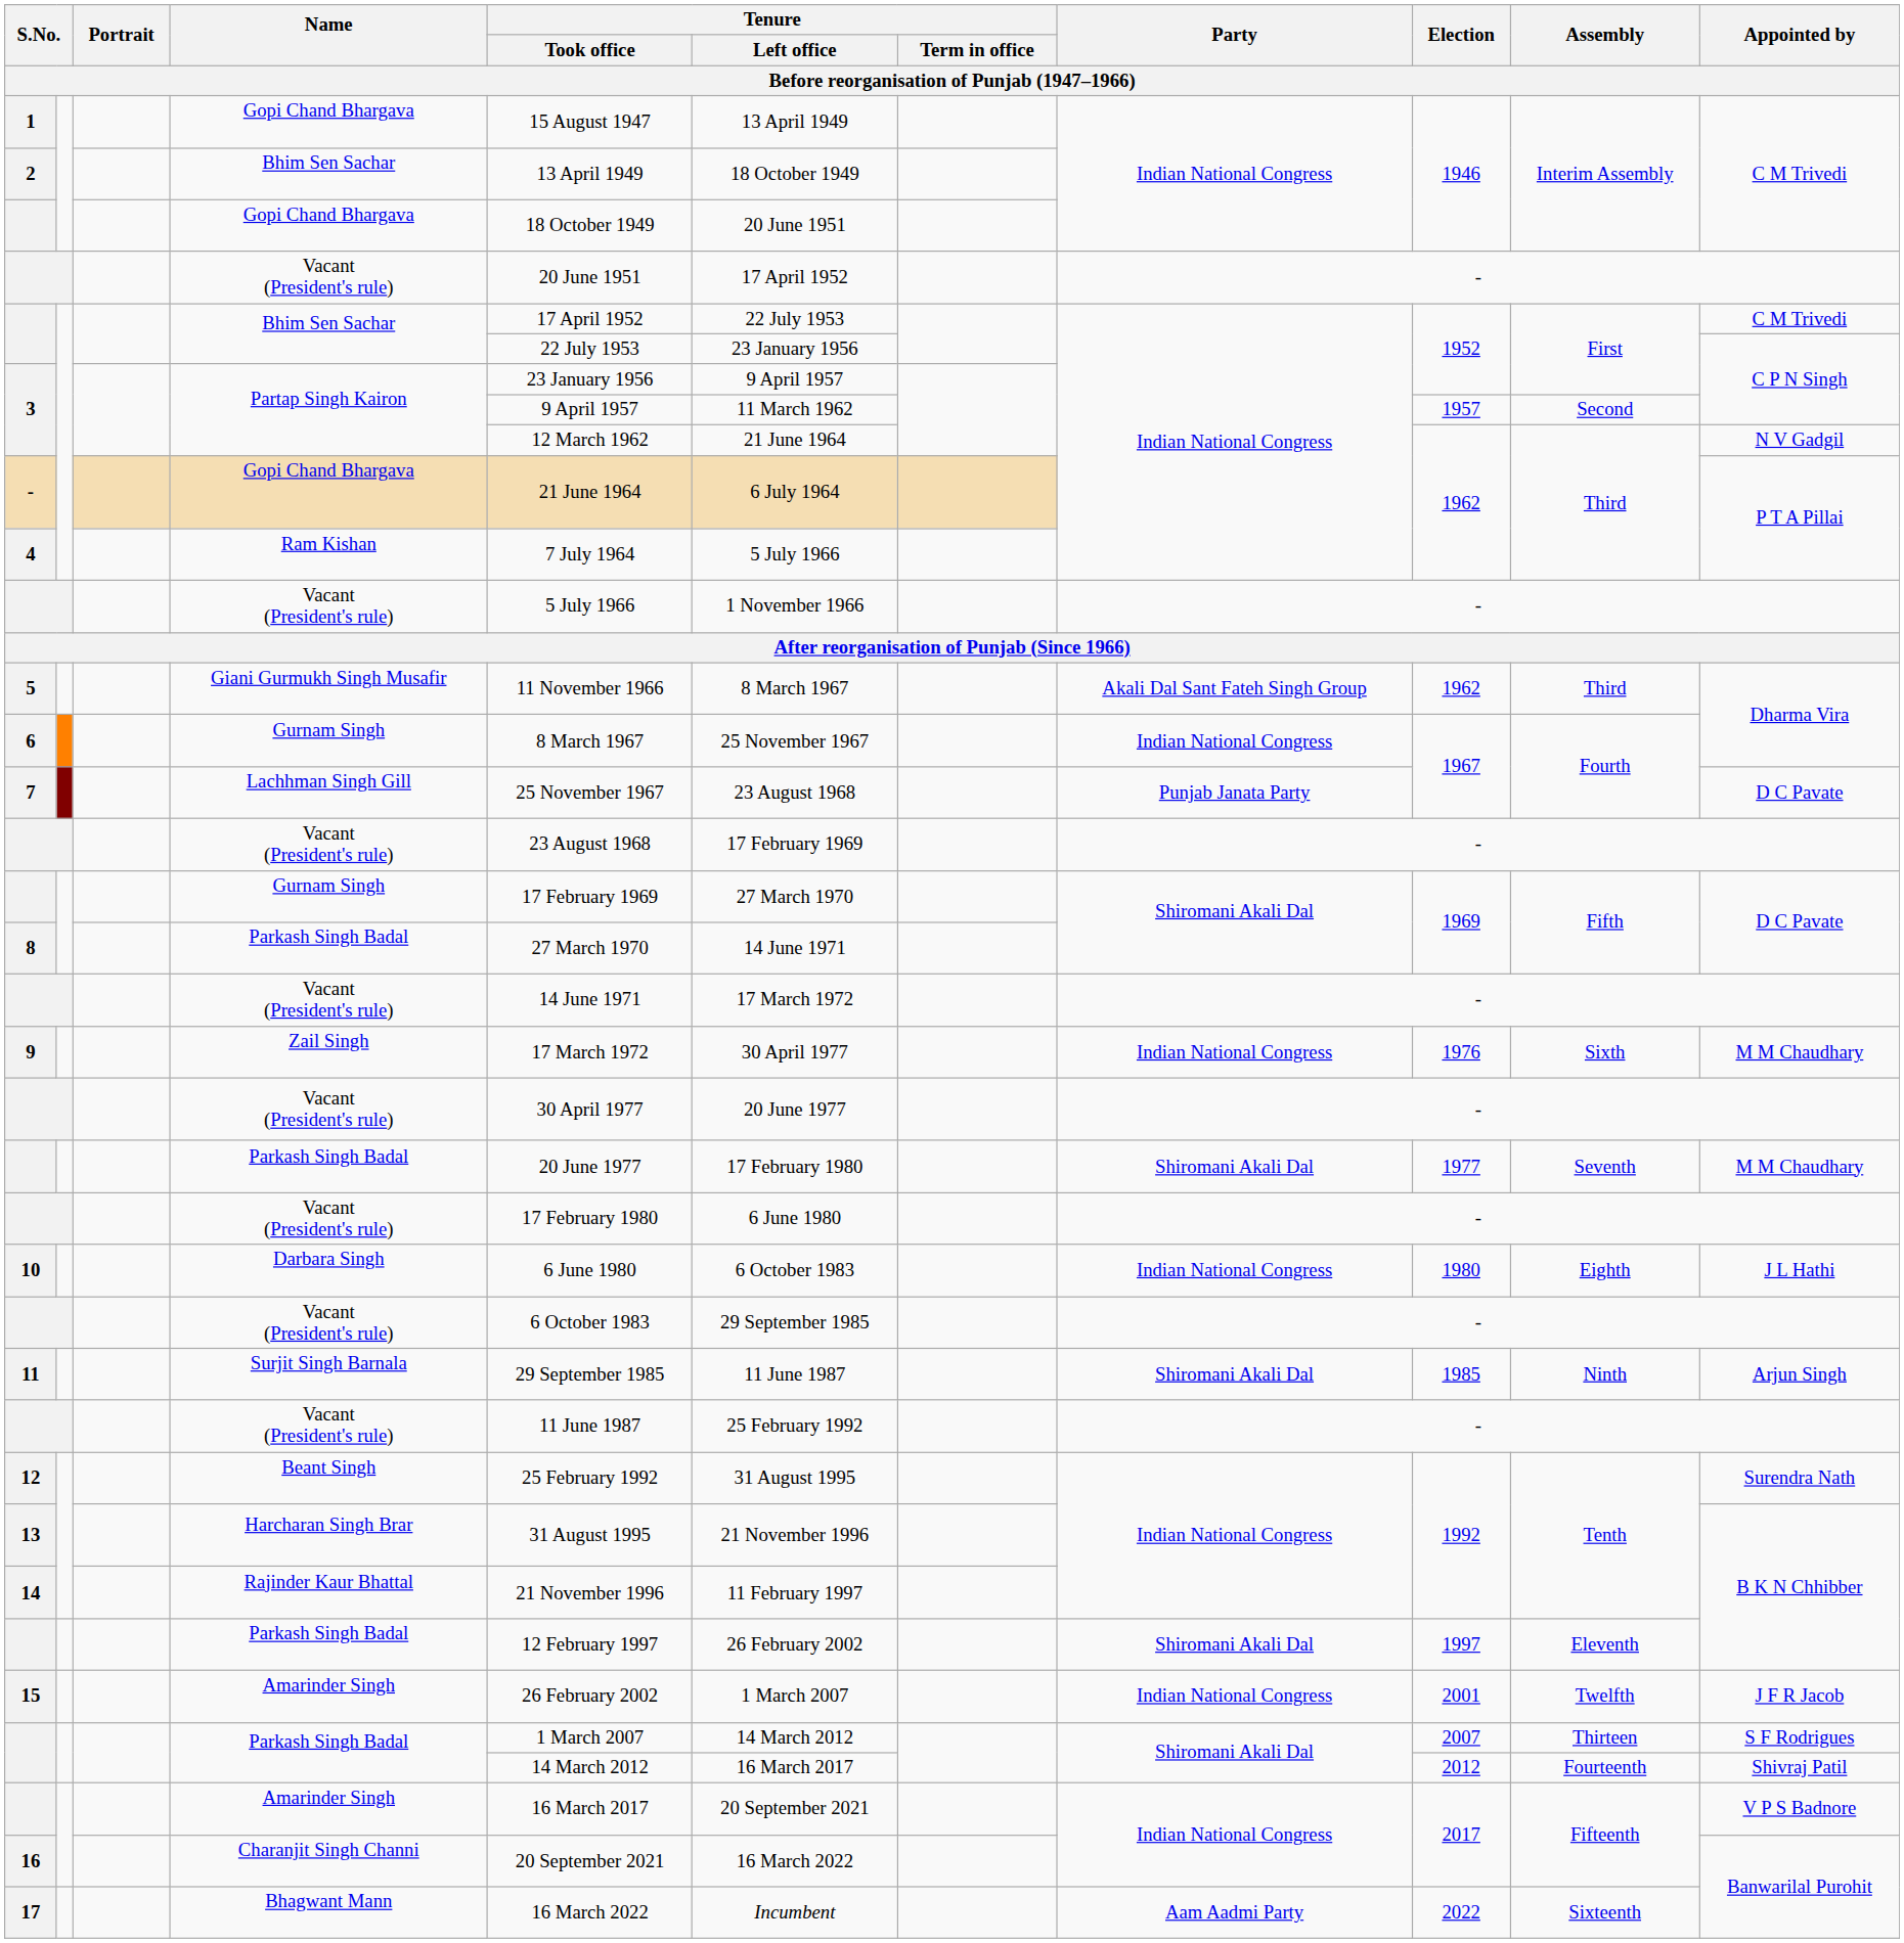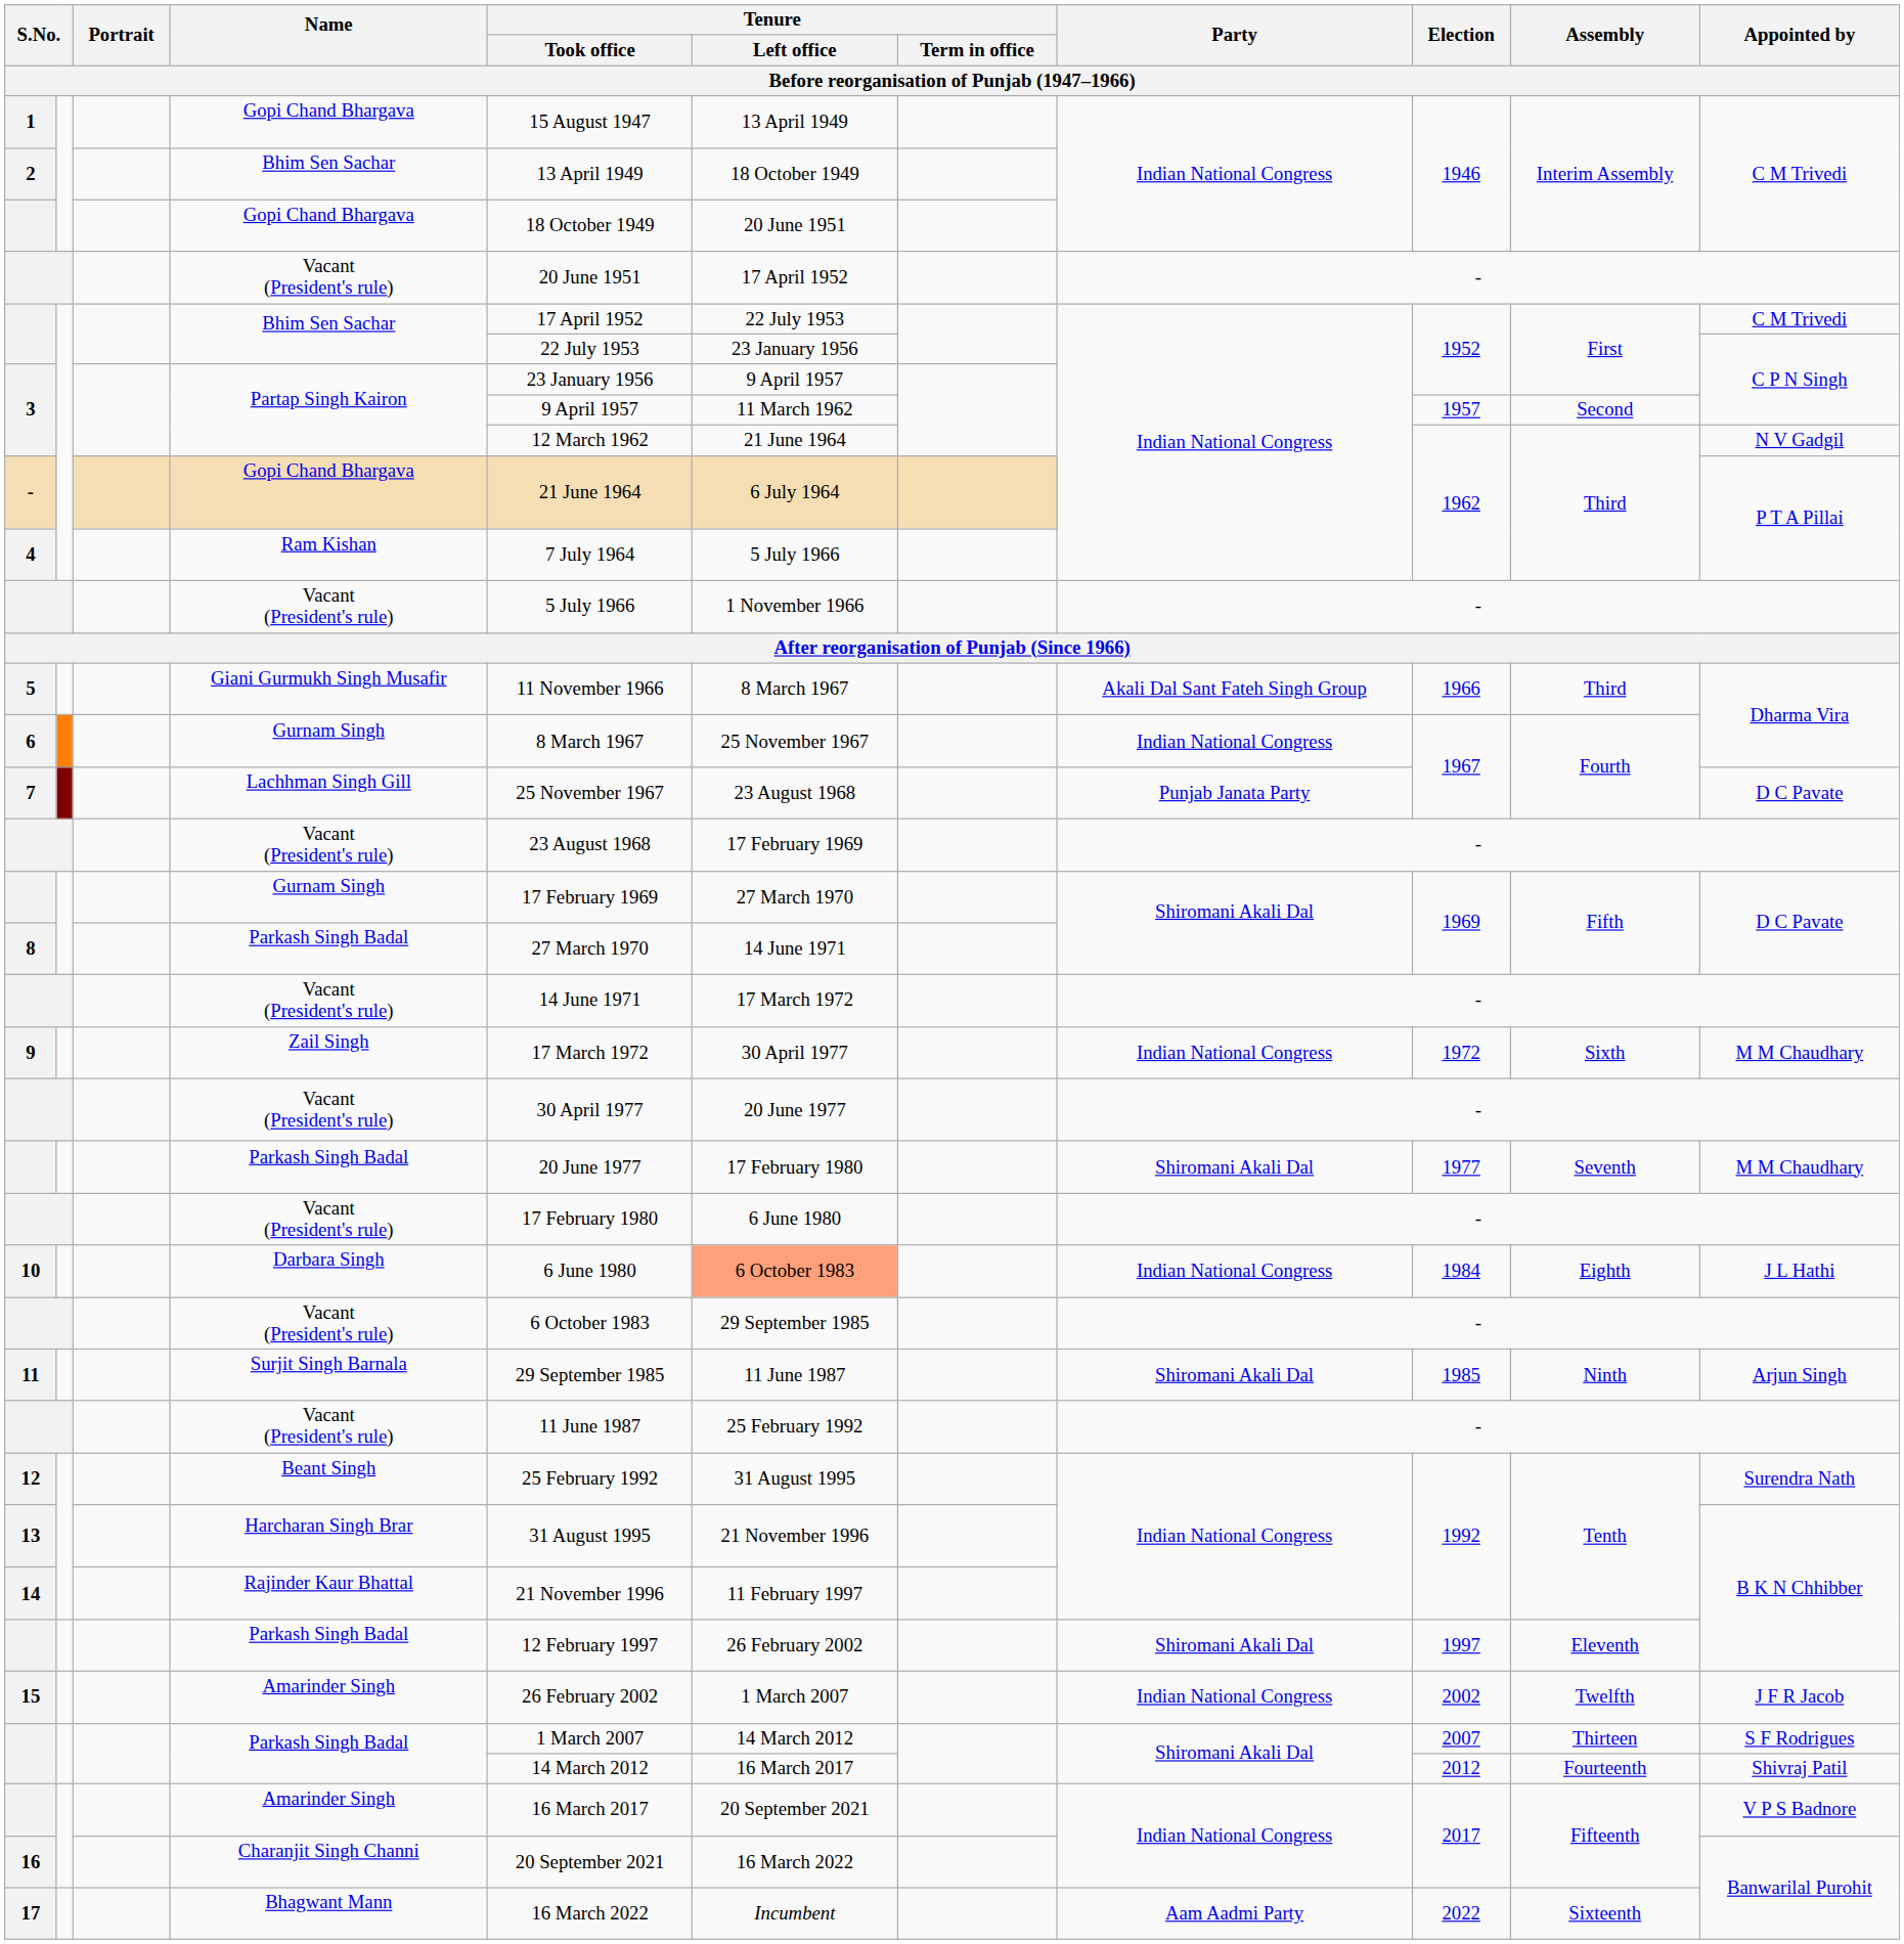5 | Election: 1962 -> 1966
9 | Election: 1976 -> 1972
10 | Tenure / Left office: no background -> lightsalmon background
10 | Election: 1980 -> 1984
15 | Election: 2001 -> 2002
